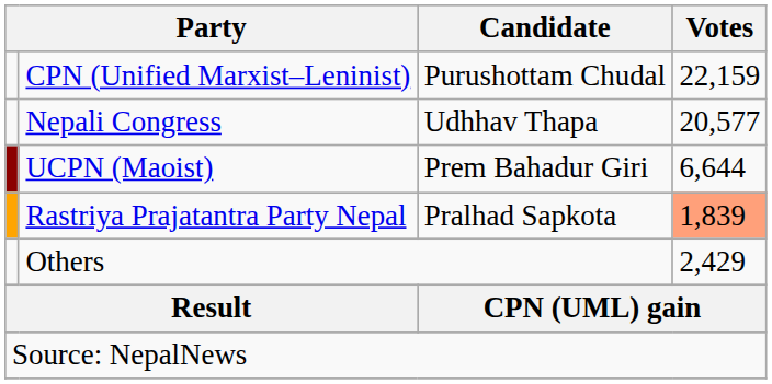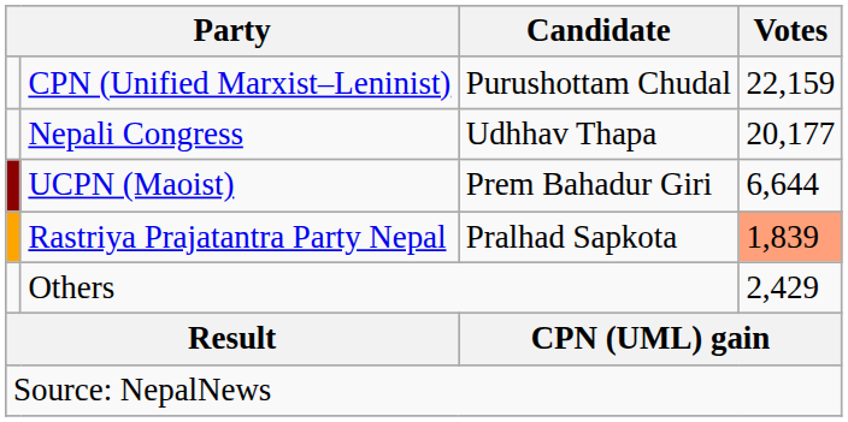Nepali Congress | Votes: 20,577 -> 20,177
